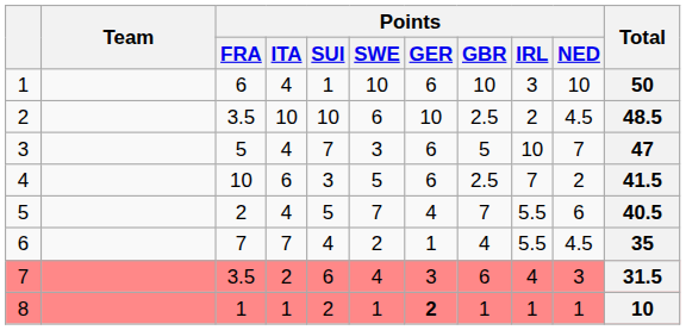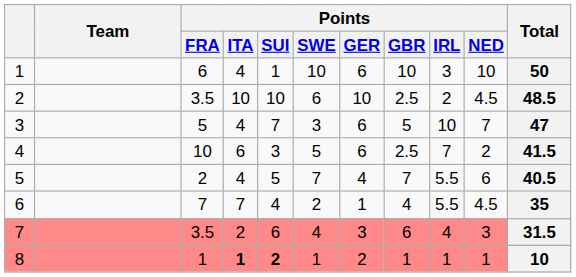8 | Points / ITA: normal -> bold
8 | Points / SUI: normal -> bold
8 | Points / GER: bold -> normal
